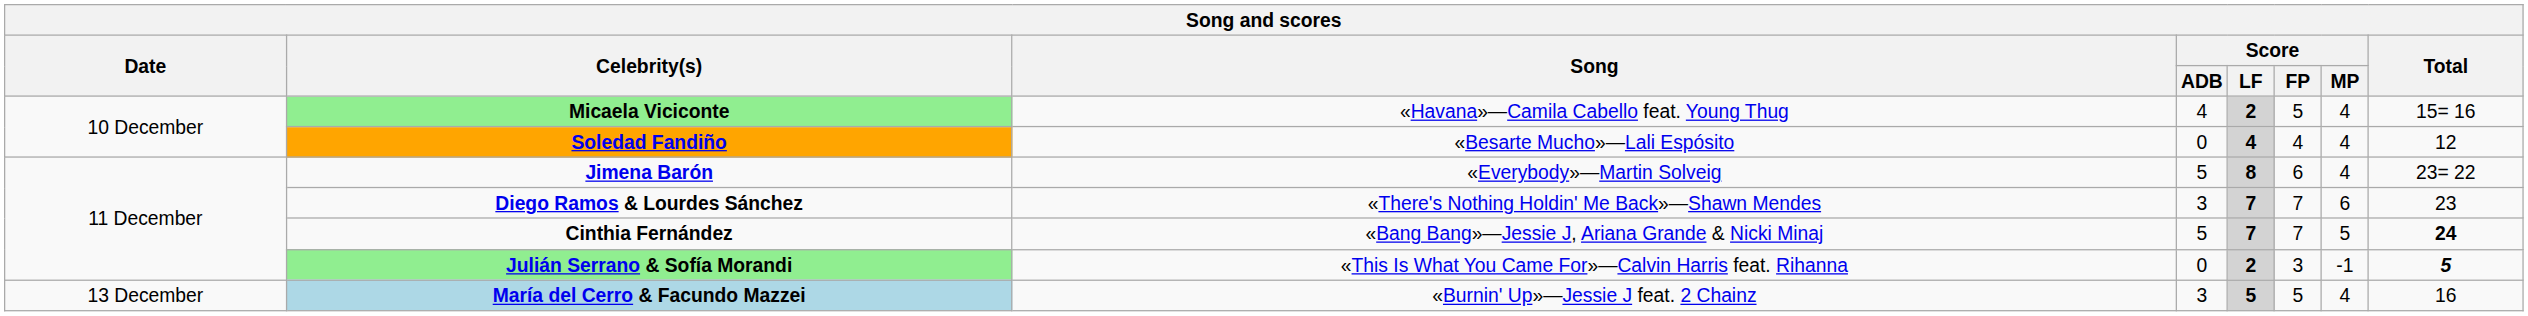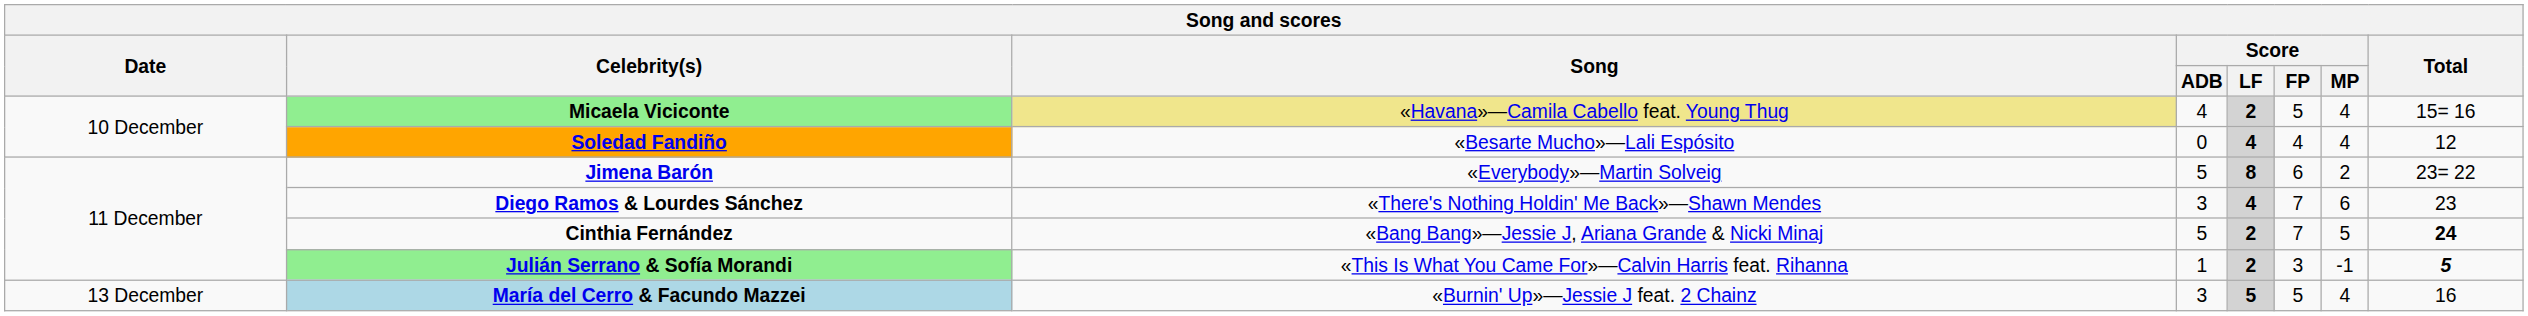Micaela Viciconte | Song: no background -> khaki background
Jimena Barón | Score / MP: 4 -> 2
Diego Ramos & Lourdes Sánchez | Score / LF: 7 -> 4
Cinthia Fernández | Score / LF: 7 -> 2
Julián Serrano & Sofía Morandi | Score / ADB: 0 -> 1
